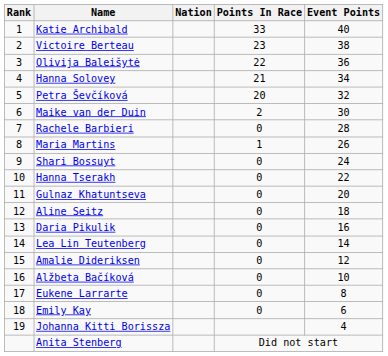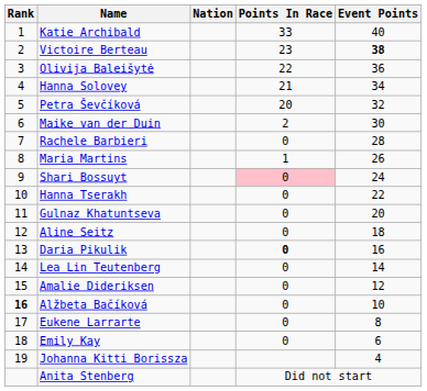Victoire Berteau | Event Points: normal -> bold
Shari Bossuyt | Points In Race: no background -> pink background
Daria Pikulik | Points In Race: normal -> bold
Alžbeta Bačíková | Rank: normal -> bold
